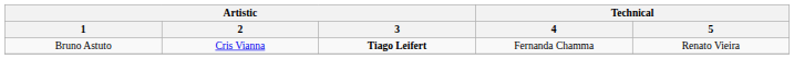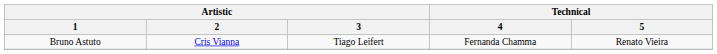Bruno Astuto | Artistic / 3: bold -> normal
